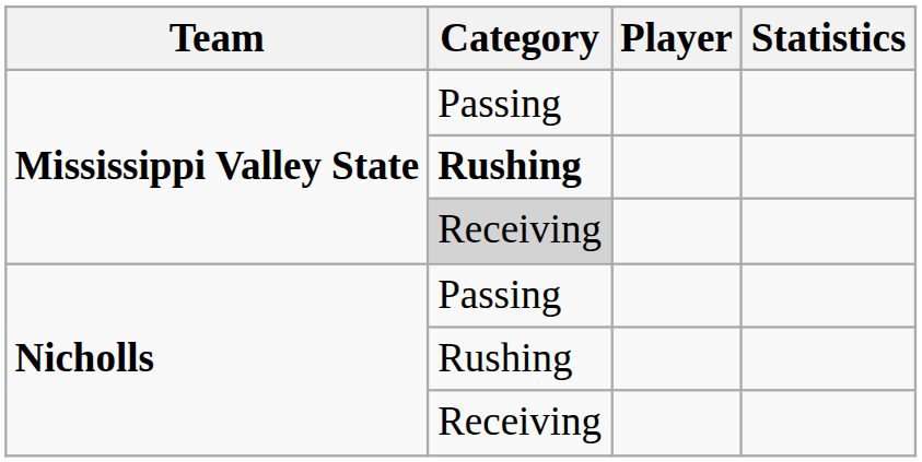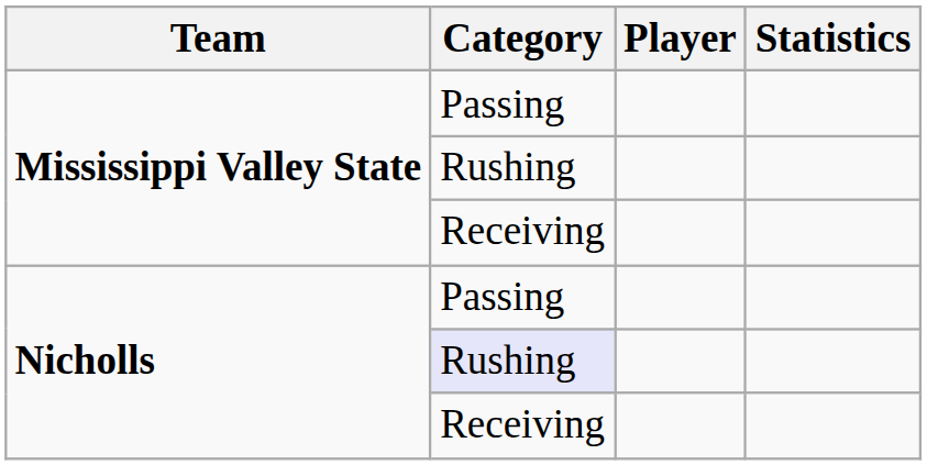Mississippi Valley State / Rushing | Category: bold -> normal
Mississippi Valley State / Receiving | Category: lightgrey background -> no background
Nicholls / Rushing | Category: no background -> lavender background
